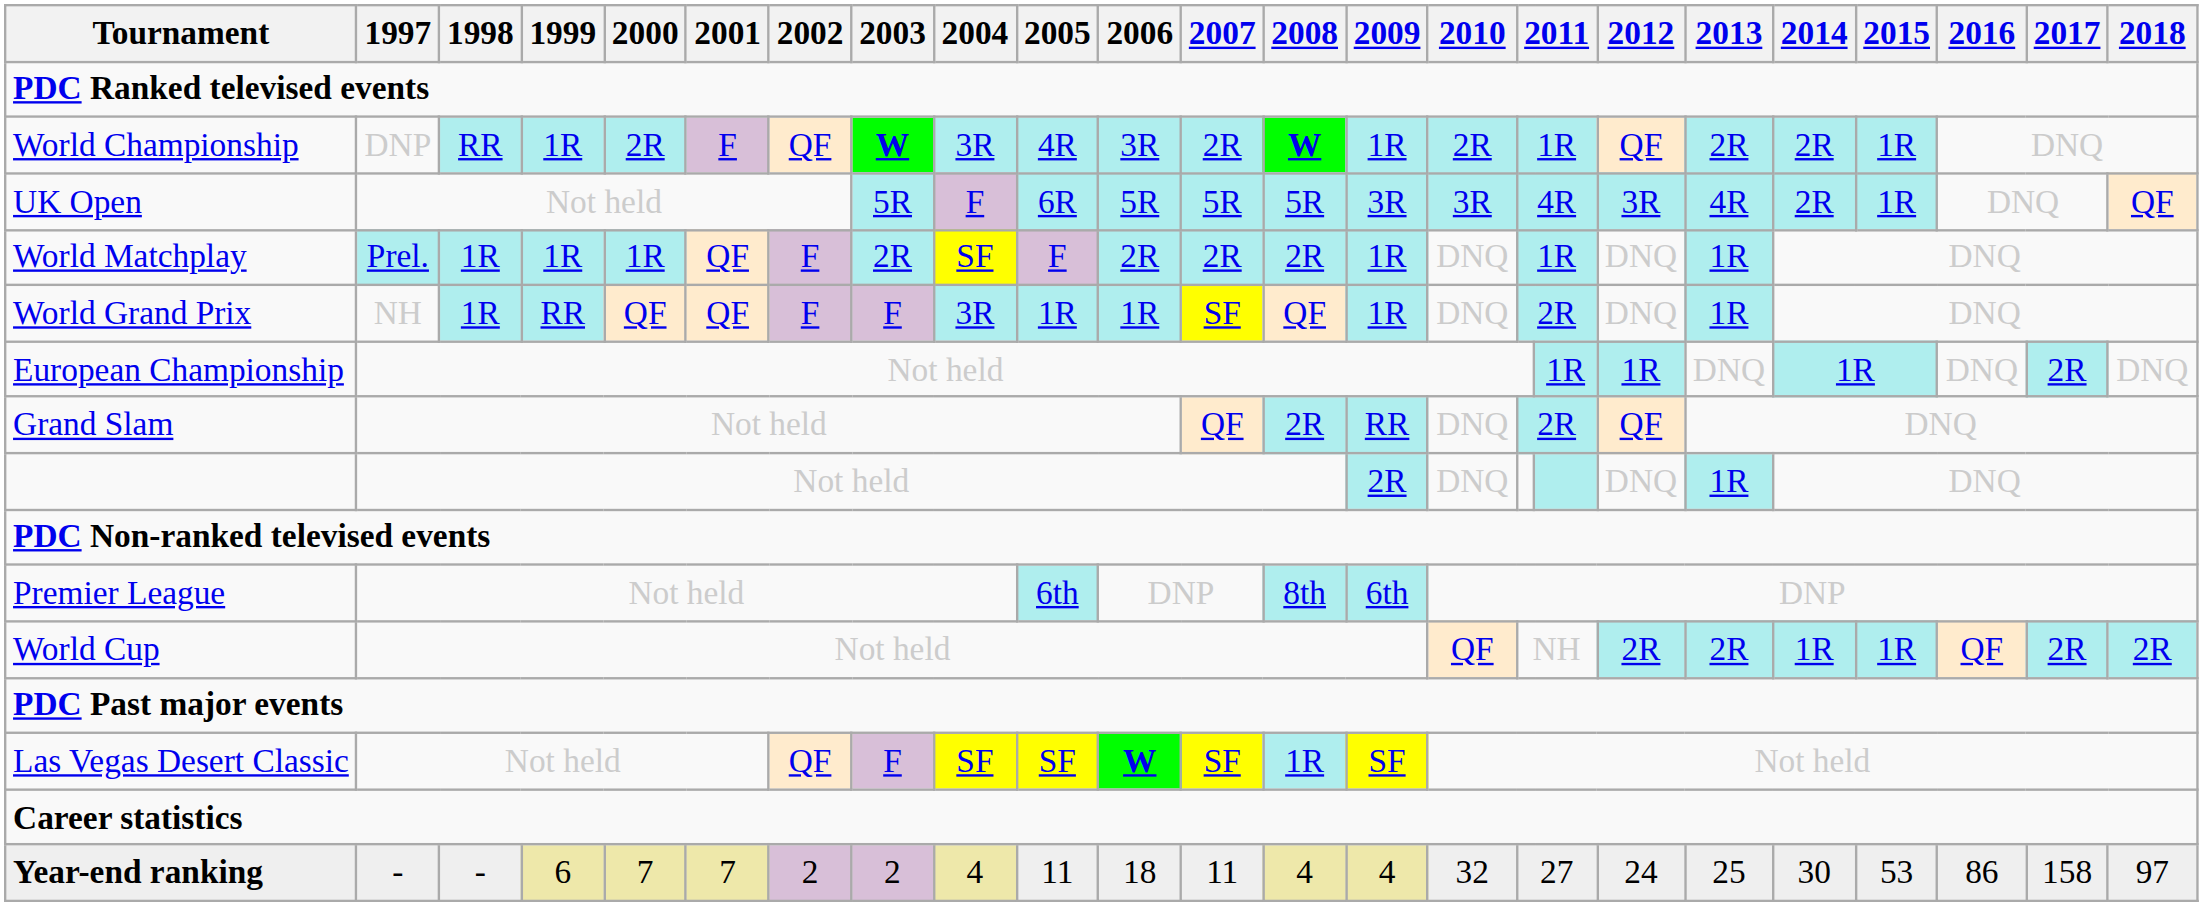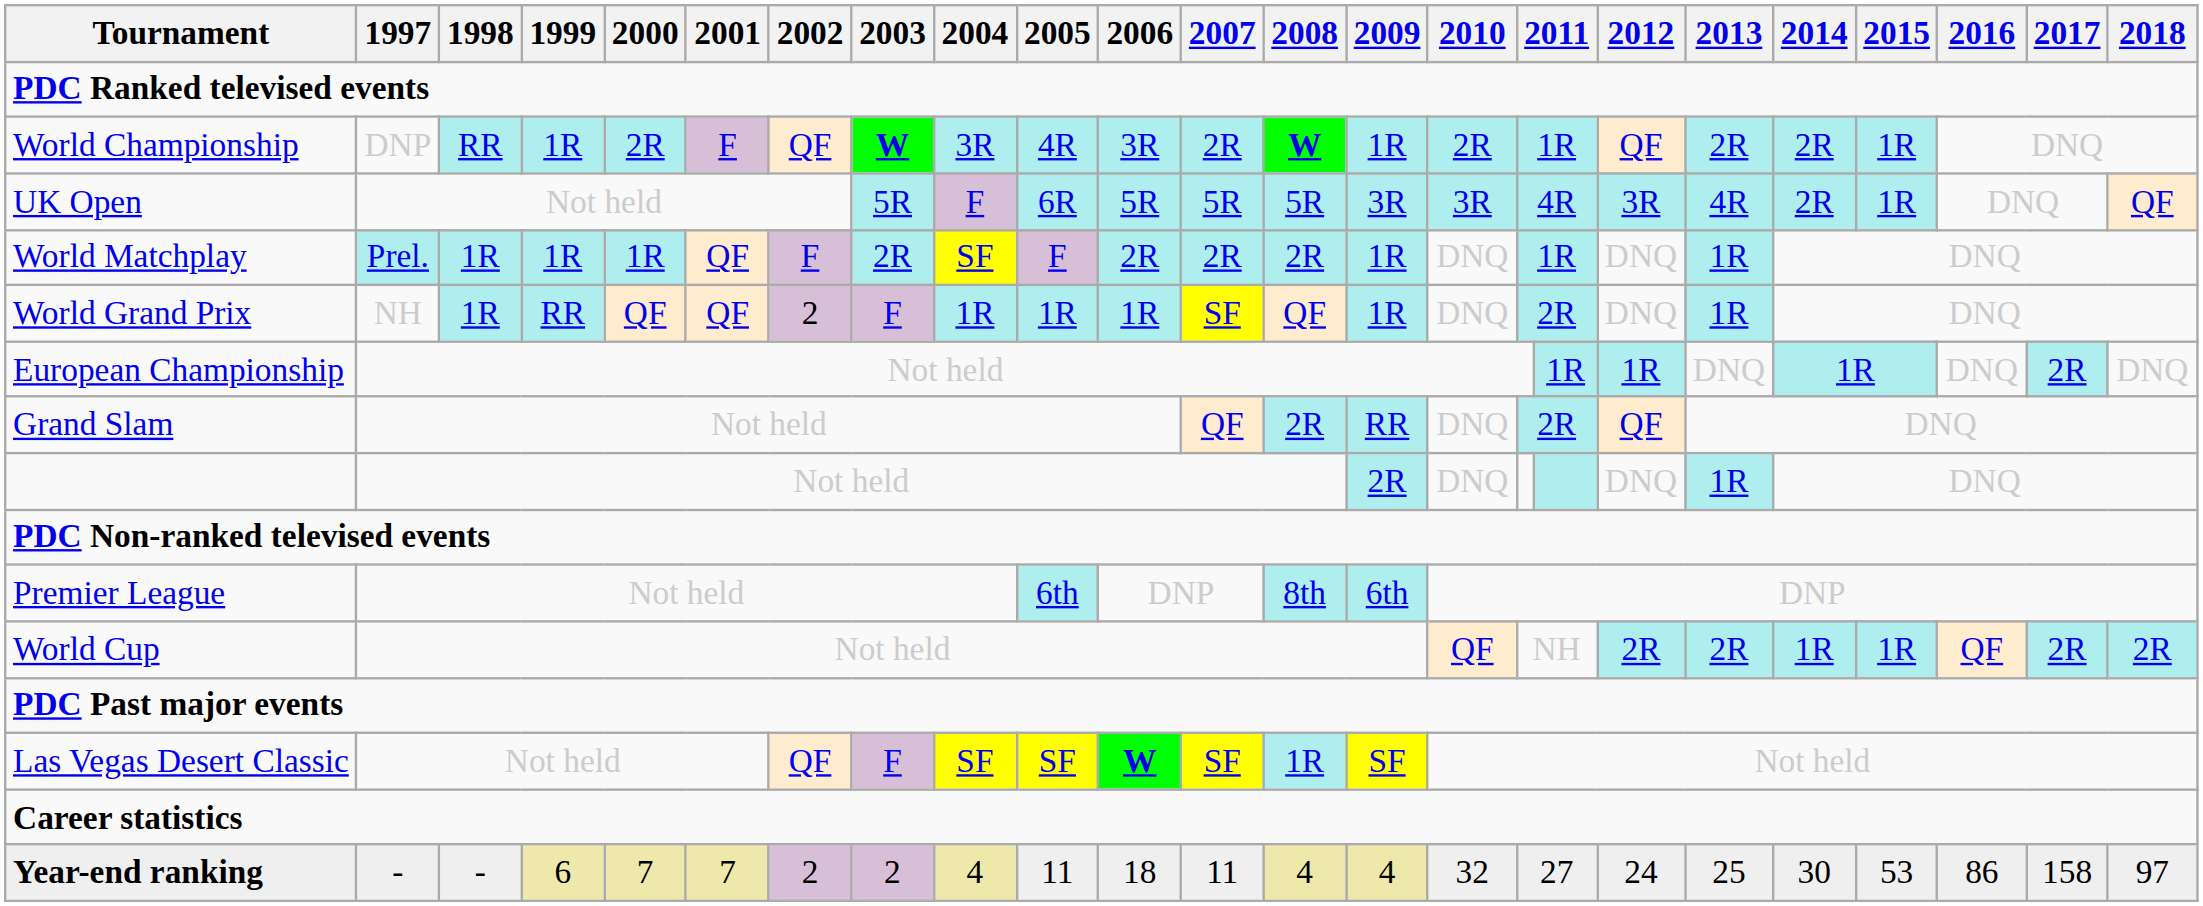World Grand Prix | 2002: F -> 2
World Grand Prix | 2004: 3R -> 1R
